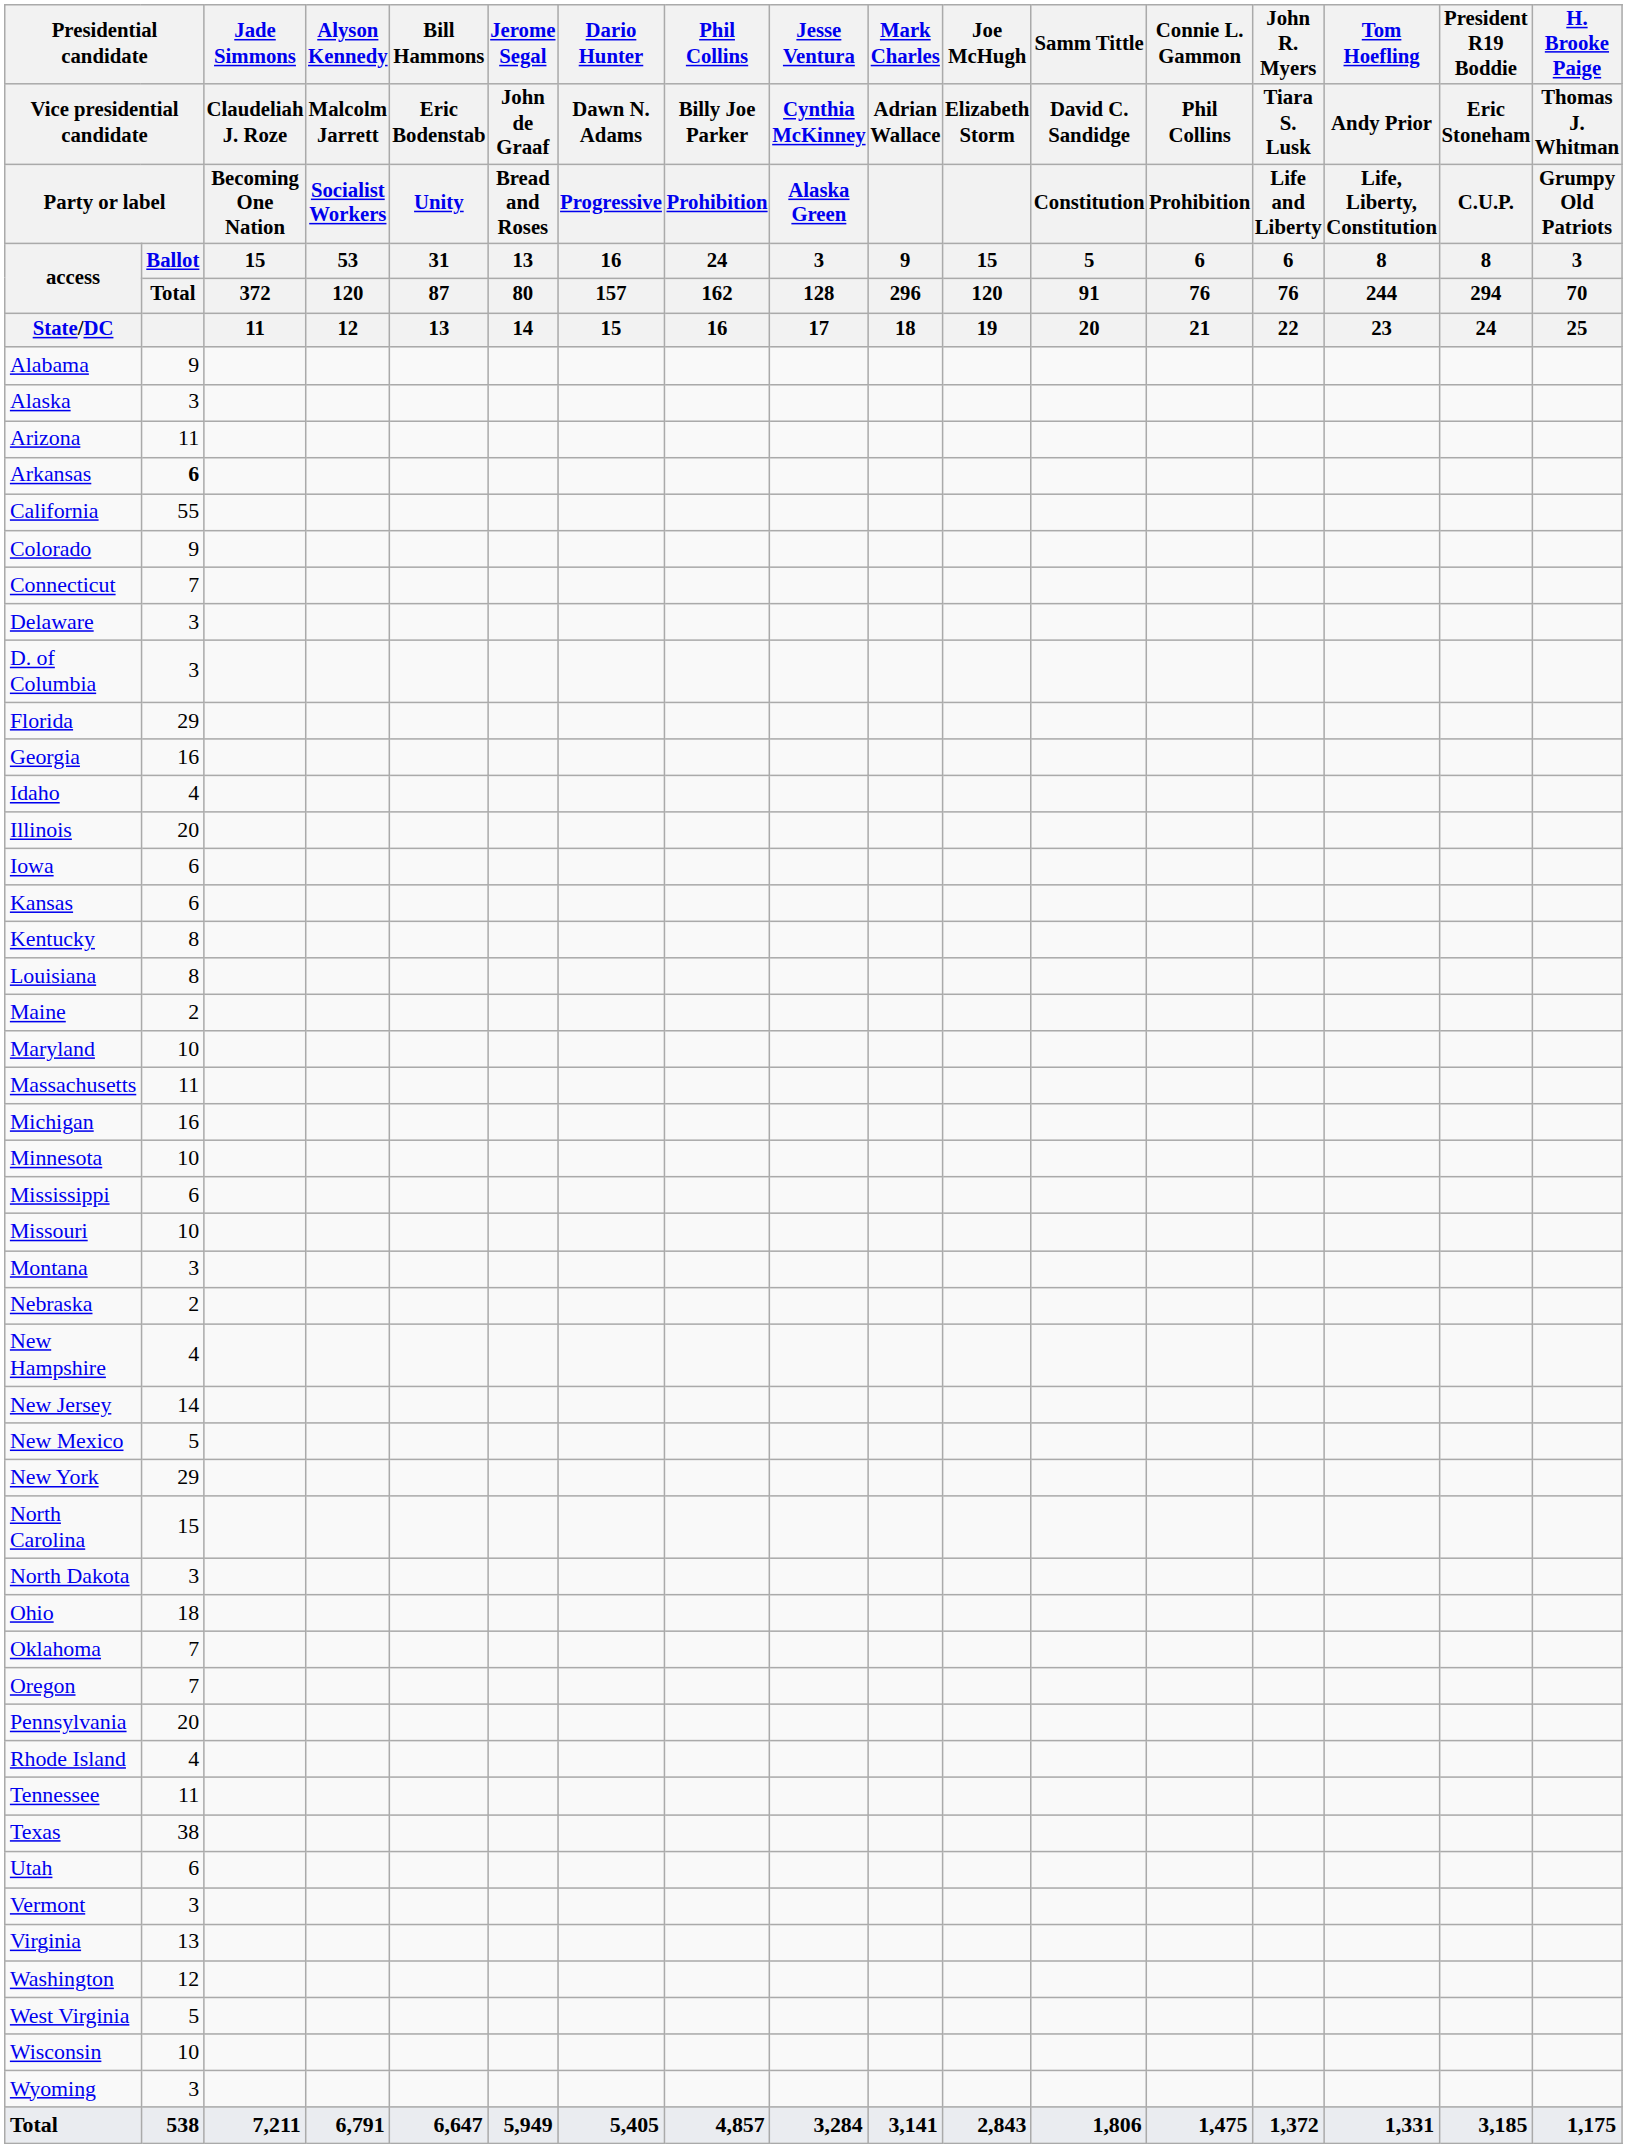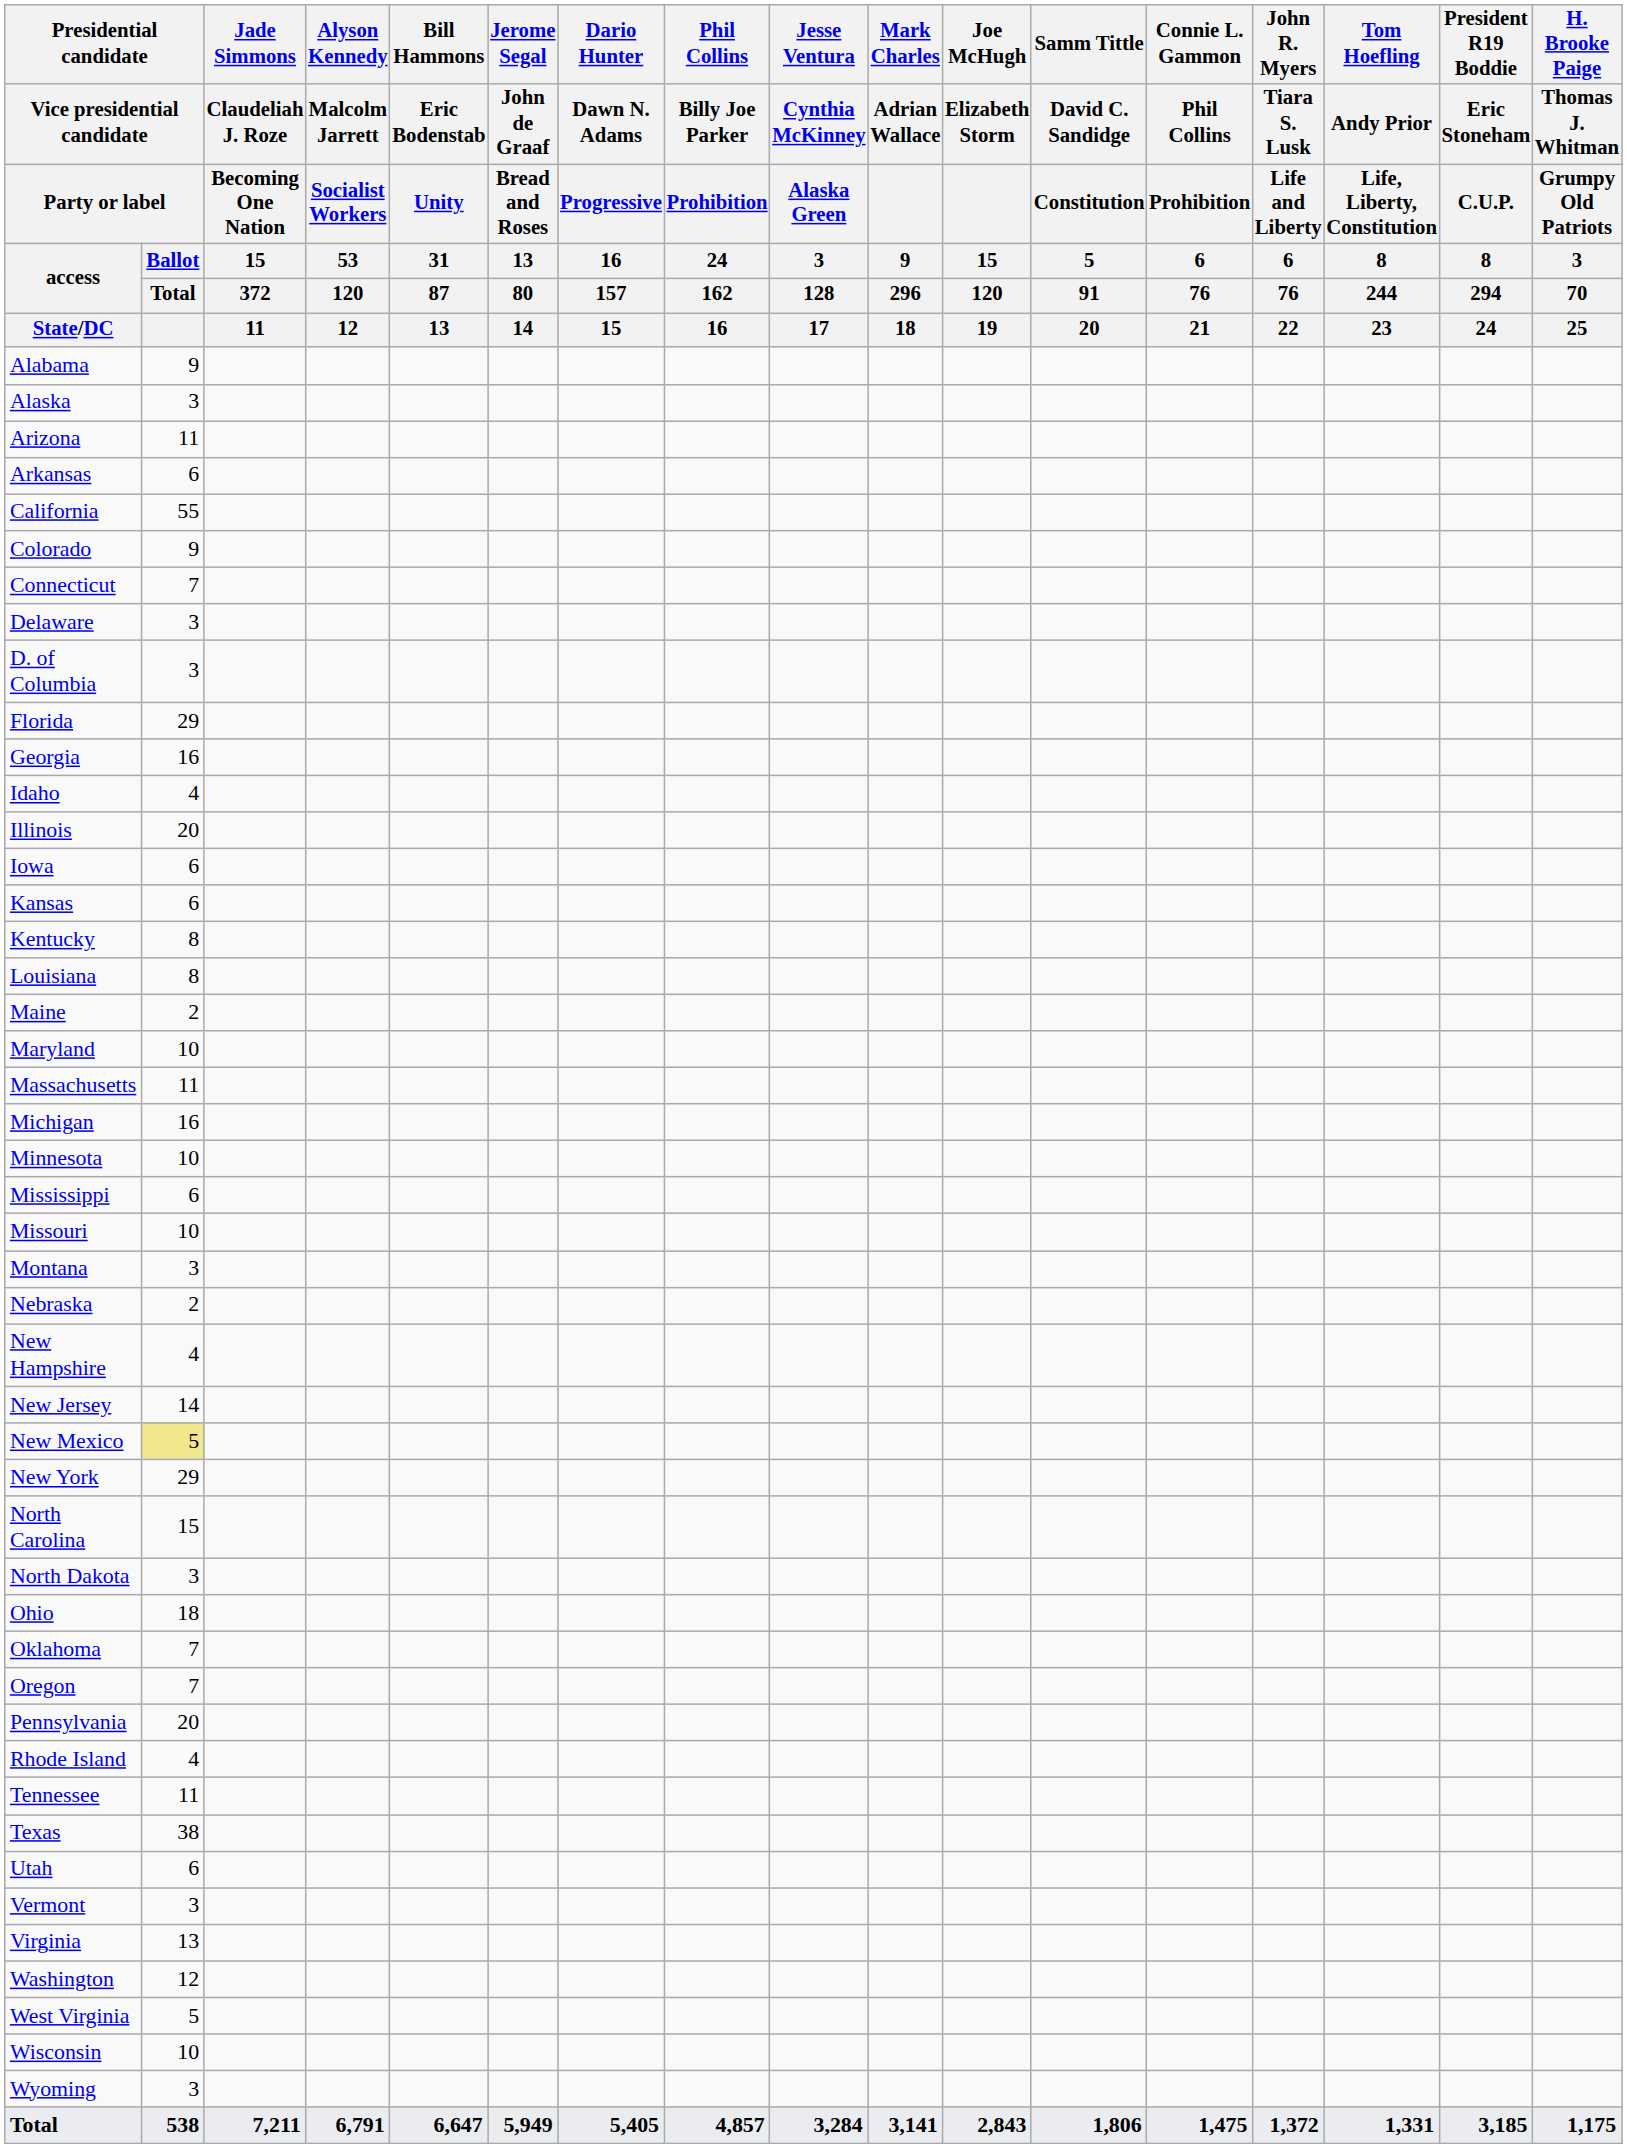Arkansas | column 2: bold -> normal
New Mexico | column 2: no background -> khaki background
